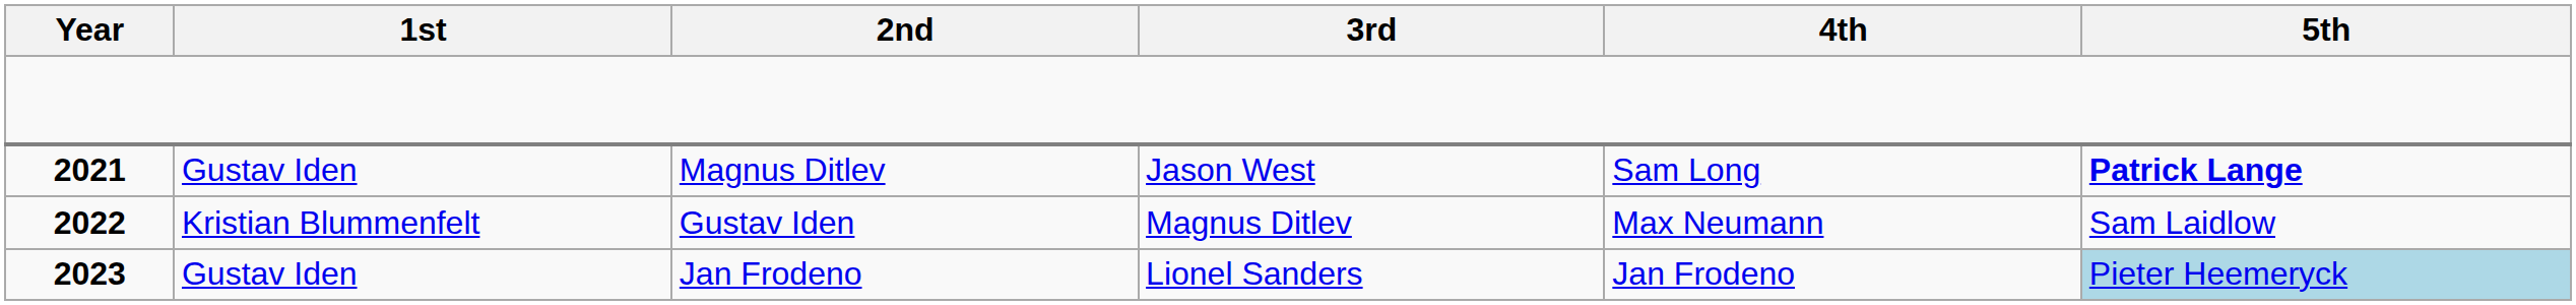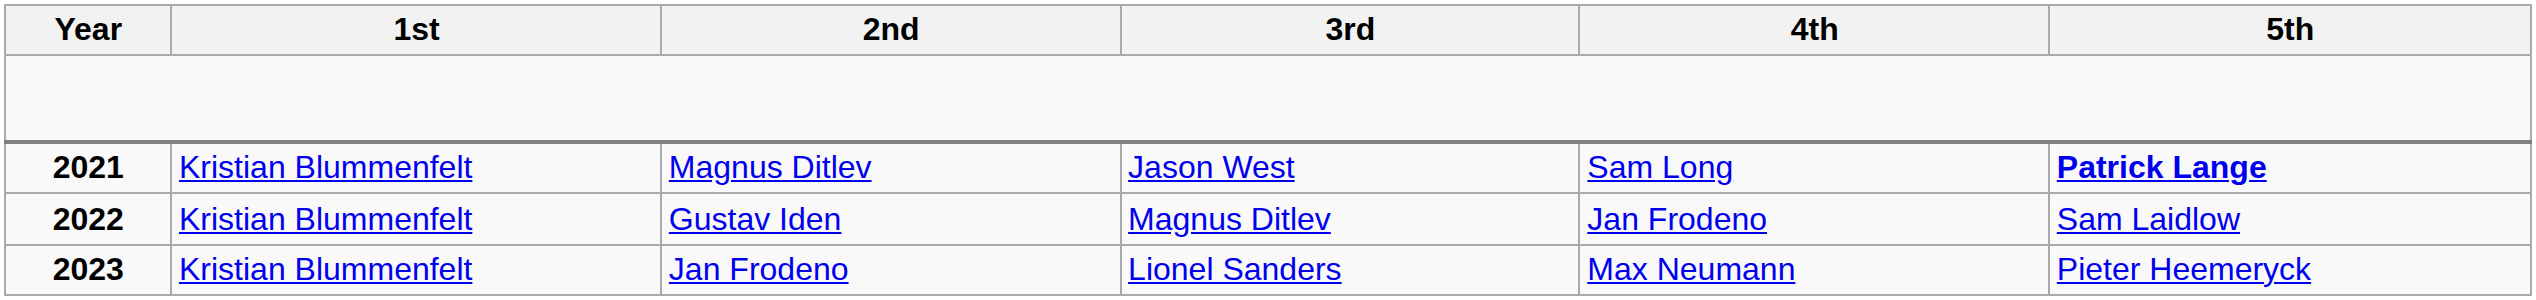row 2 | 1st: Gustav Iden -> Kristian Blummenfelt
row 3 | 4th: Max Neumann -> Jan Frodeno
row 4 | 1st: Gustav Iden -> Kristian Blummenfelt
row 4 | 4th: Jan Frodeno -> Max Neumann
row 4 | 5th: lightblue background -> no background
